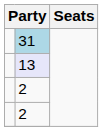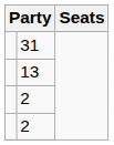31 | column 2: lightblue background -> no background
13 | column 2: lavender background -> no background
